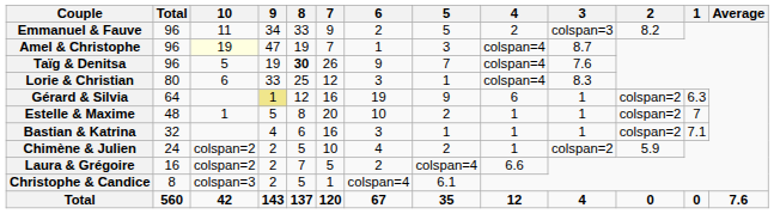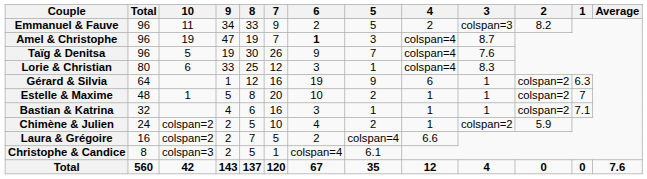Amel & Christophe | 10: lightyellow background -> no background
Amel & Christophe | 6: normal -> bold
Taïg & Denitsa | 8: bold -> normal
Gérard & Silvia | 9: khaki background -> no background
